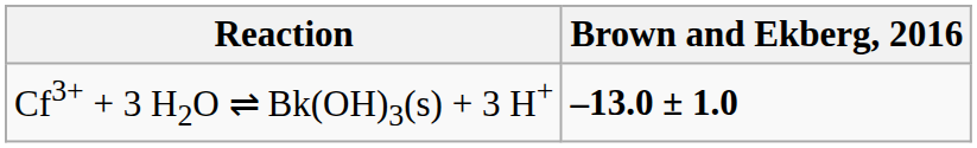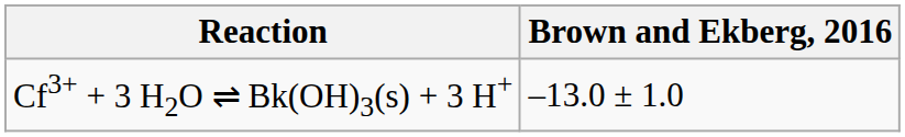Cf3+ + 3 H2O ⇌ Bk(OH)3(s) + 3 H+ | Brown and Ekberg, 2016: bold -> normal
